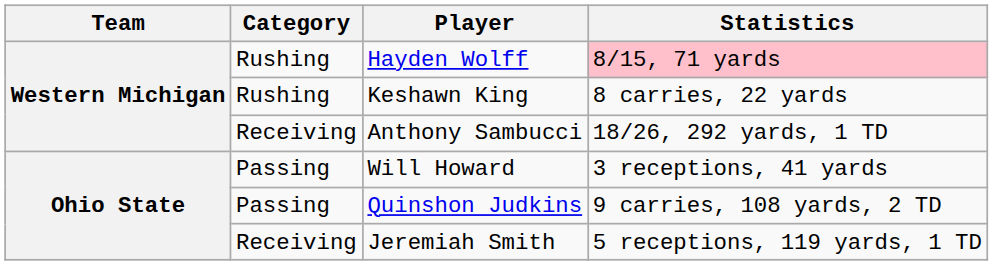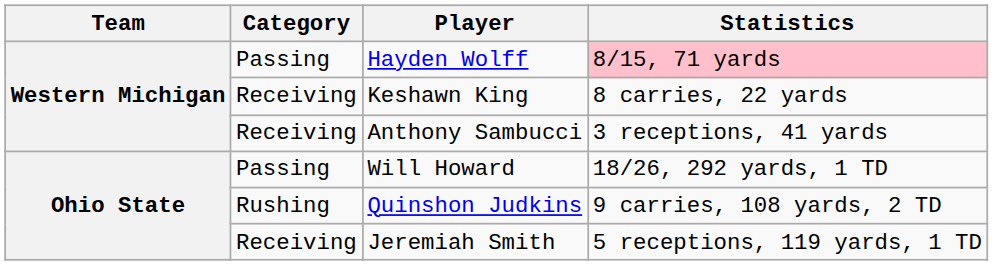Hayden Wolff | Category: Rushing -> Passing
Keshawn King | Category: Rushing -> Receiving
Anthony Sambucci | Statistics: 18/26, 292 yards, 1 TD -> 3 receptions, 41 yards
Will Howard | Statistics: 3 receptions, 41 yards -> 18/26, 292 yards, 1 TD
Quinshon Judkins | Category: Passing -> Rushing
